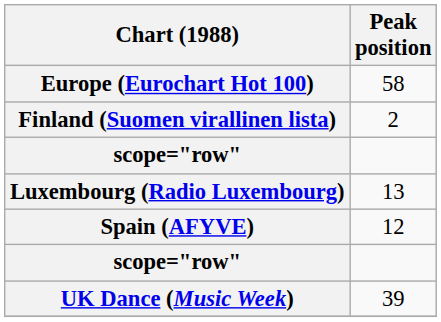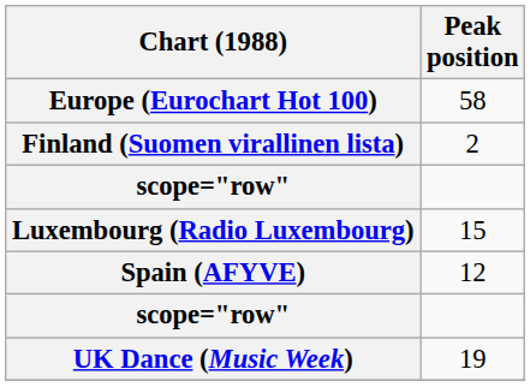Luxembourg (Radio Luxembourg) | Peak position: 13 -> 15
UK Dance (Music Week) | Peak position: 39 -> 19
